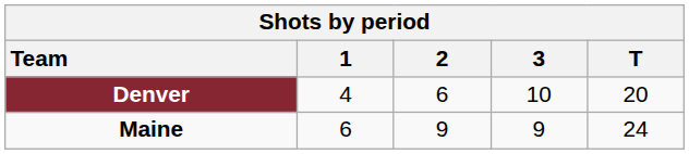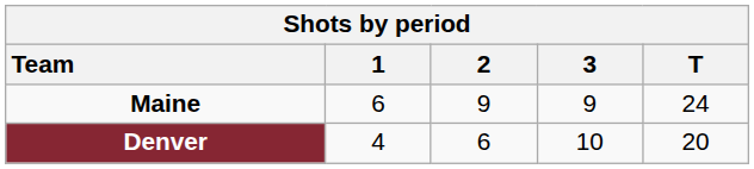rows swapped: Denver <-> Maine
